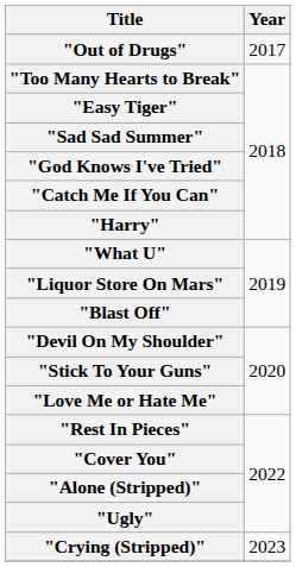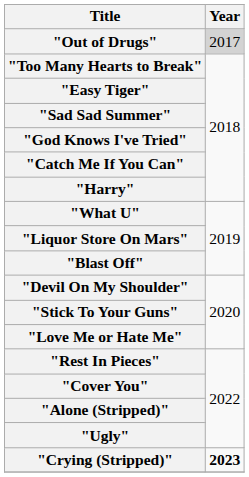"Out of Drugs" | Year: no background -> lightgrey background
"Crying (Stripped)" | Year: normal -> bold
